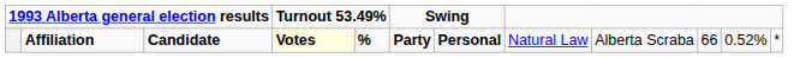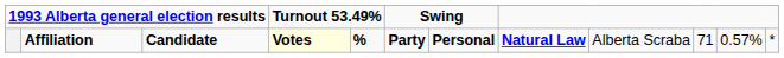Affiliation | column 8: normal -> bold
Affiliation | column 10: 66 -> 71
Affiliation | column 11: 0.52% -> 0.57%
